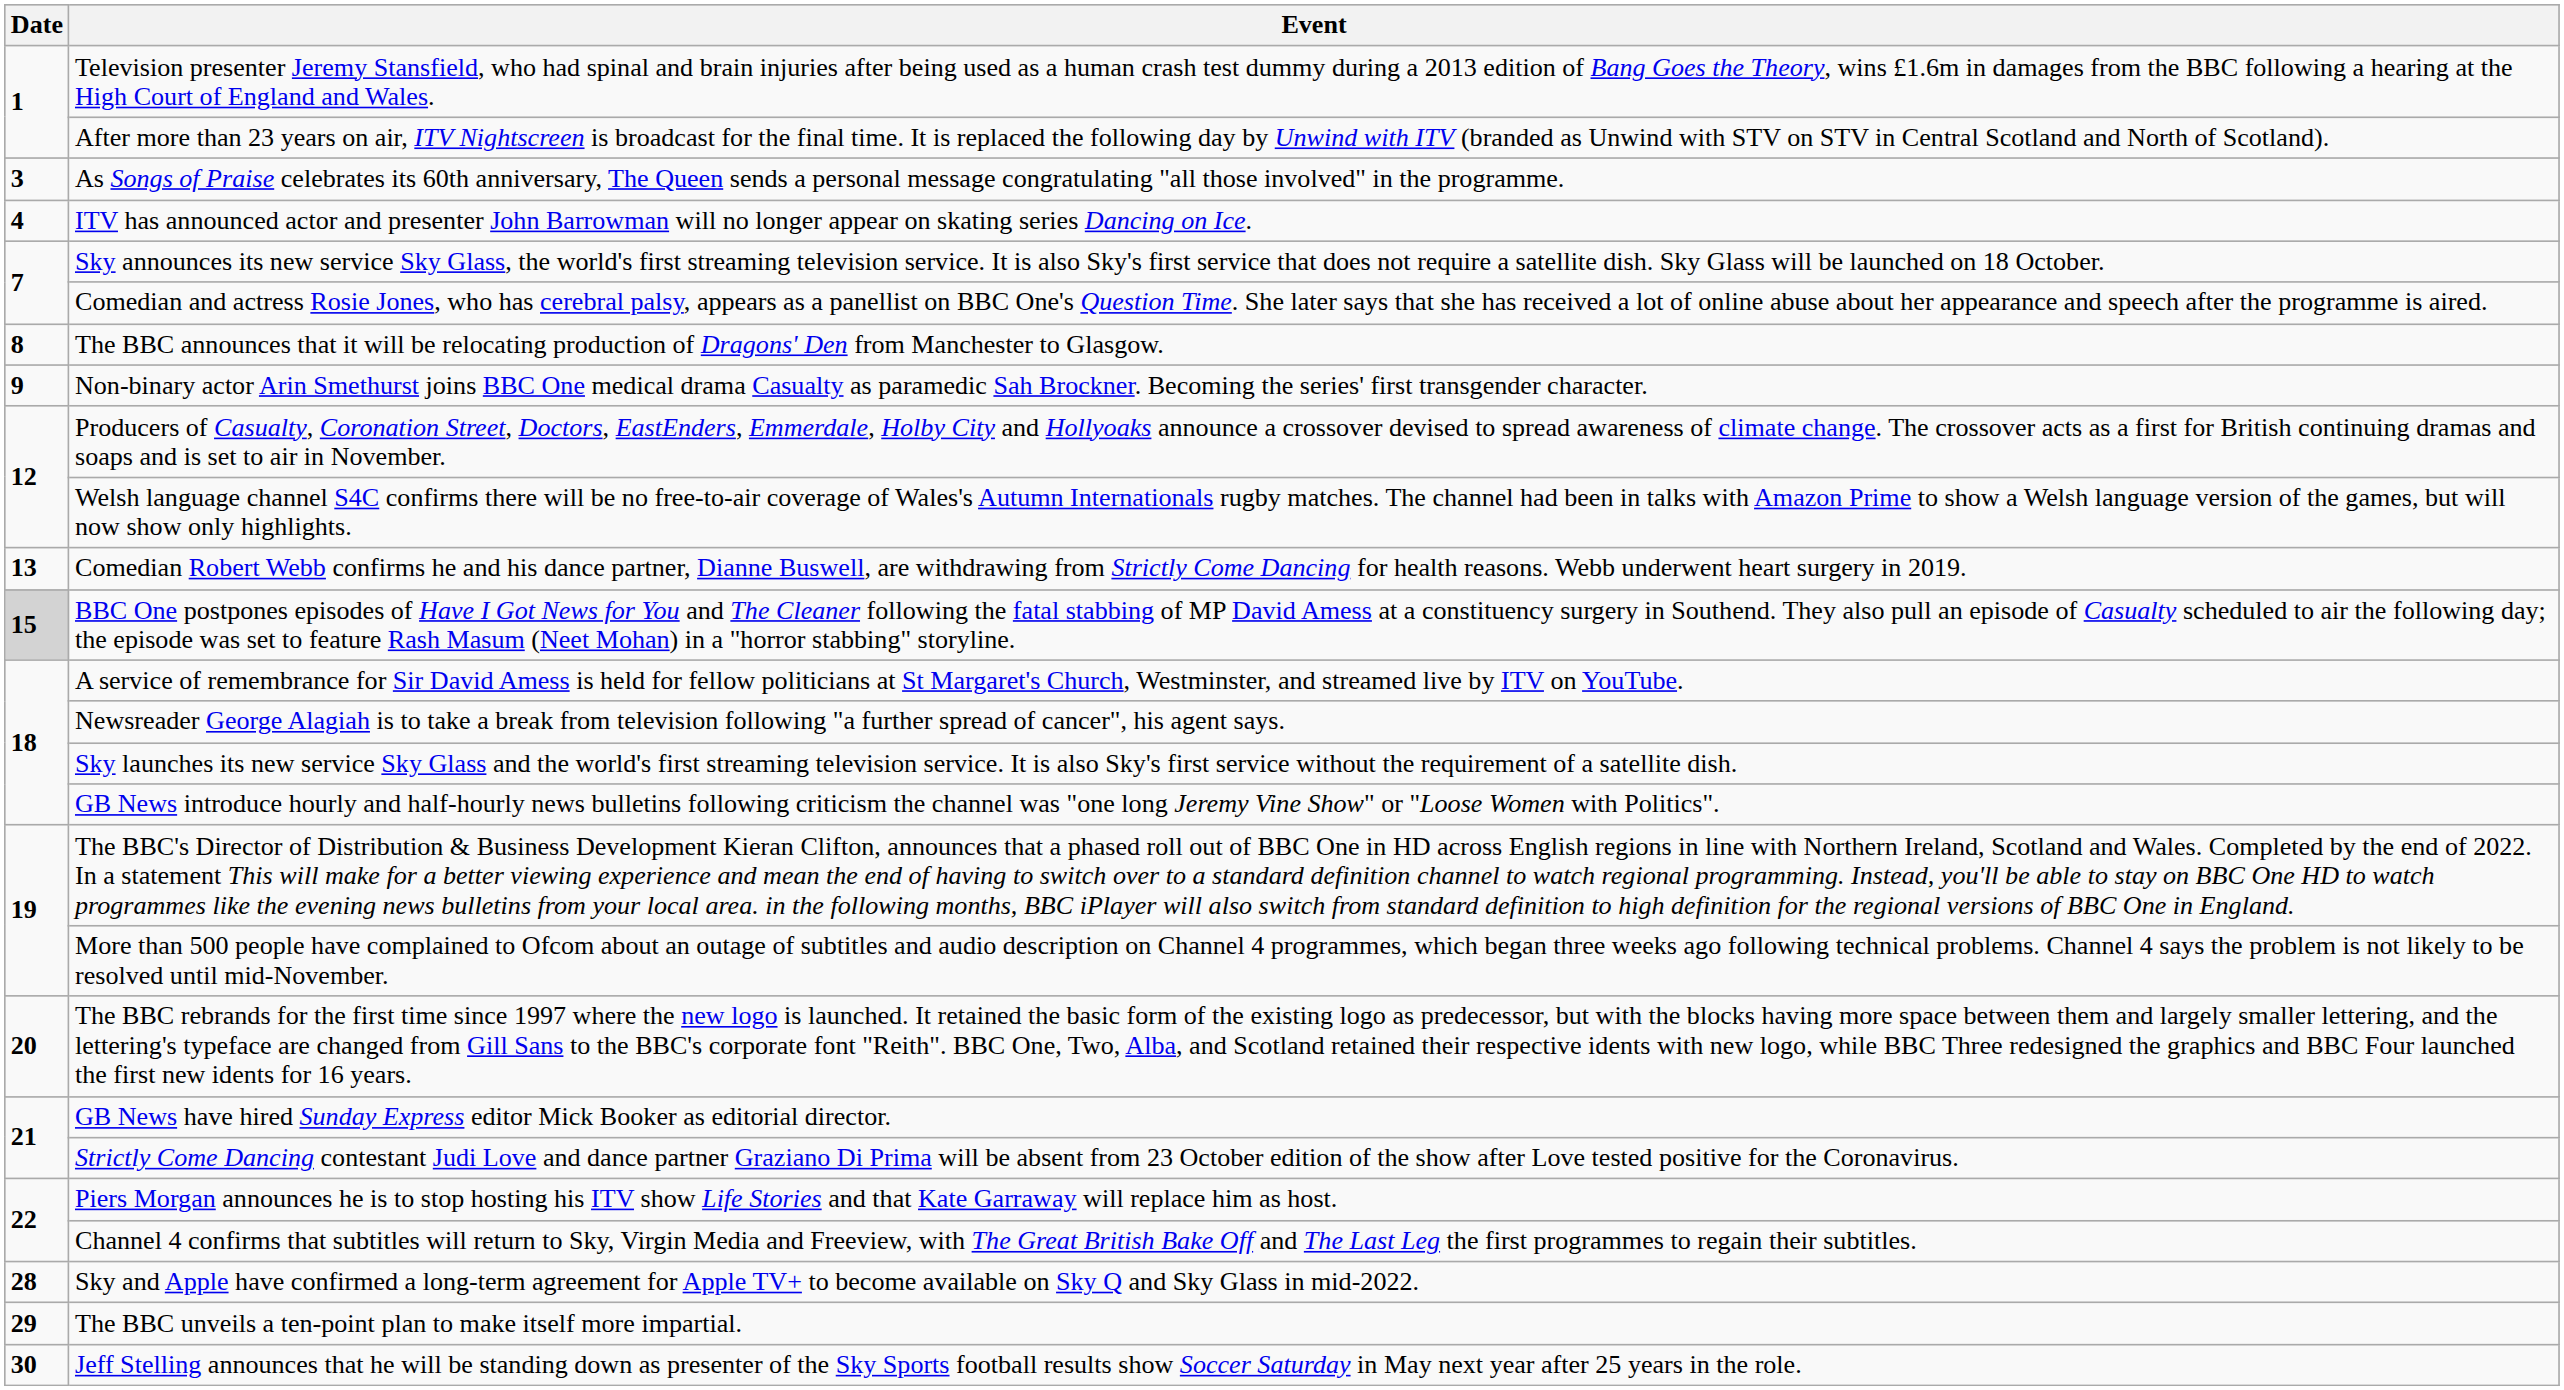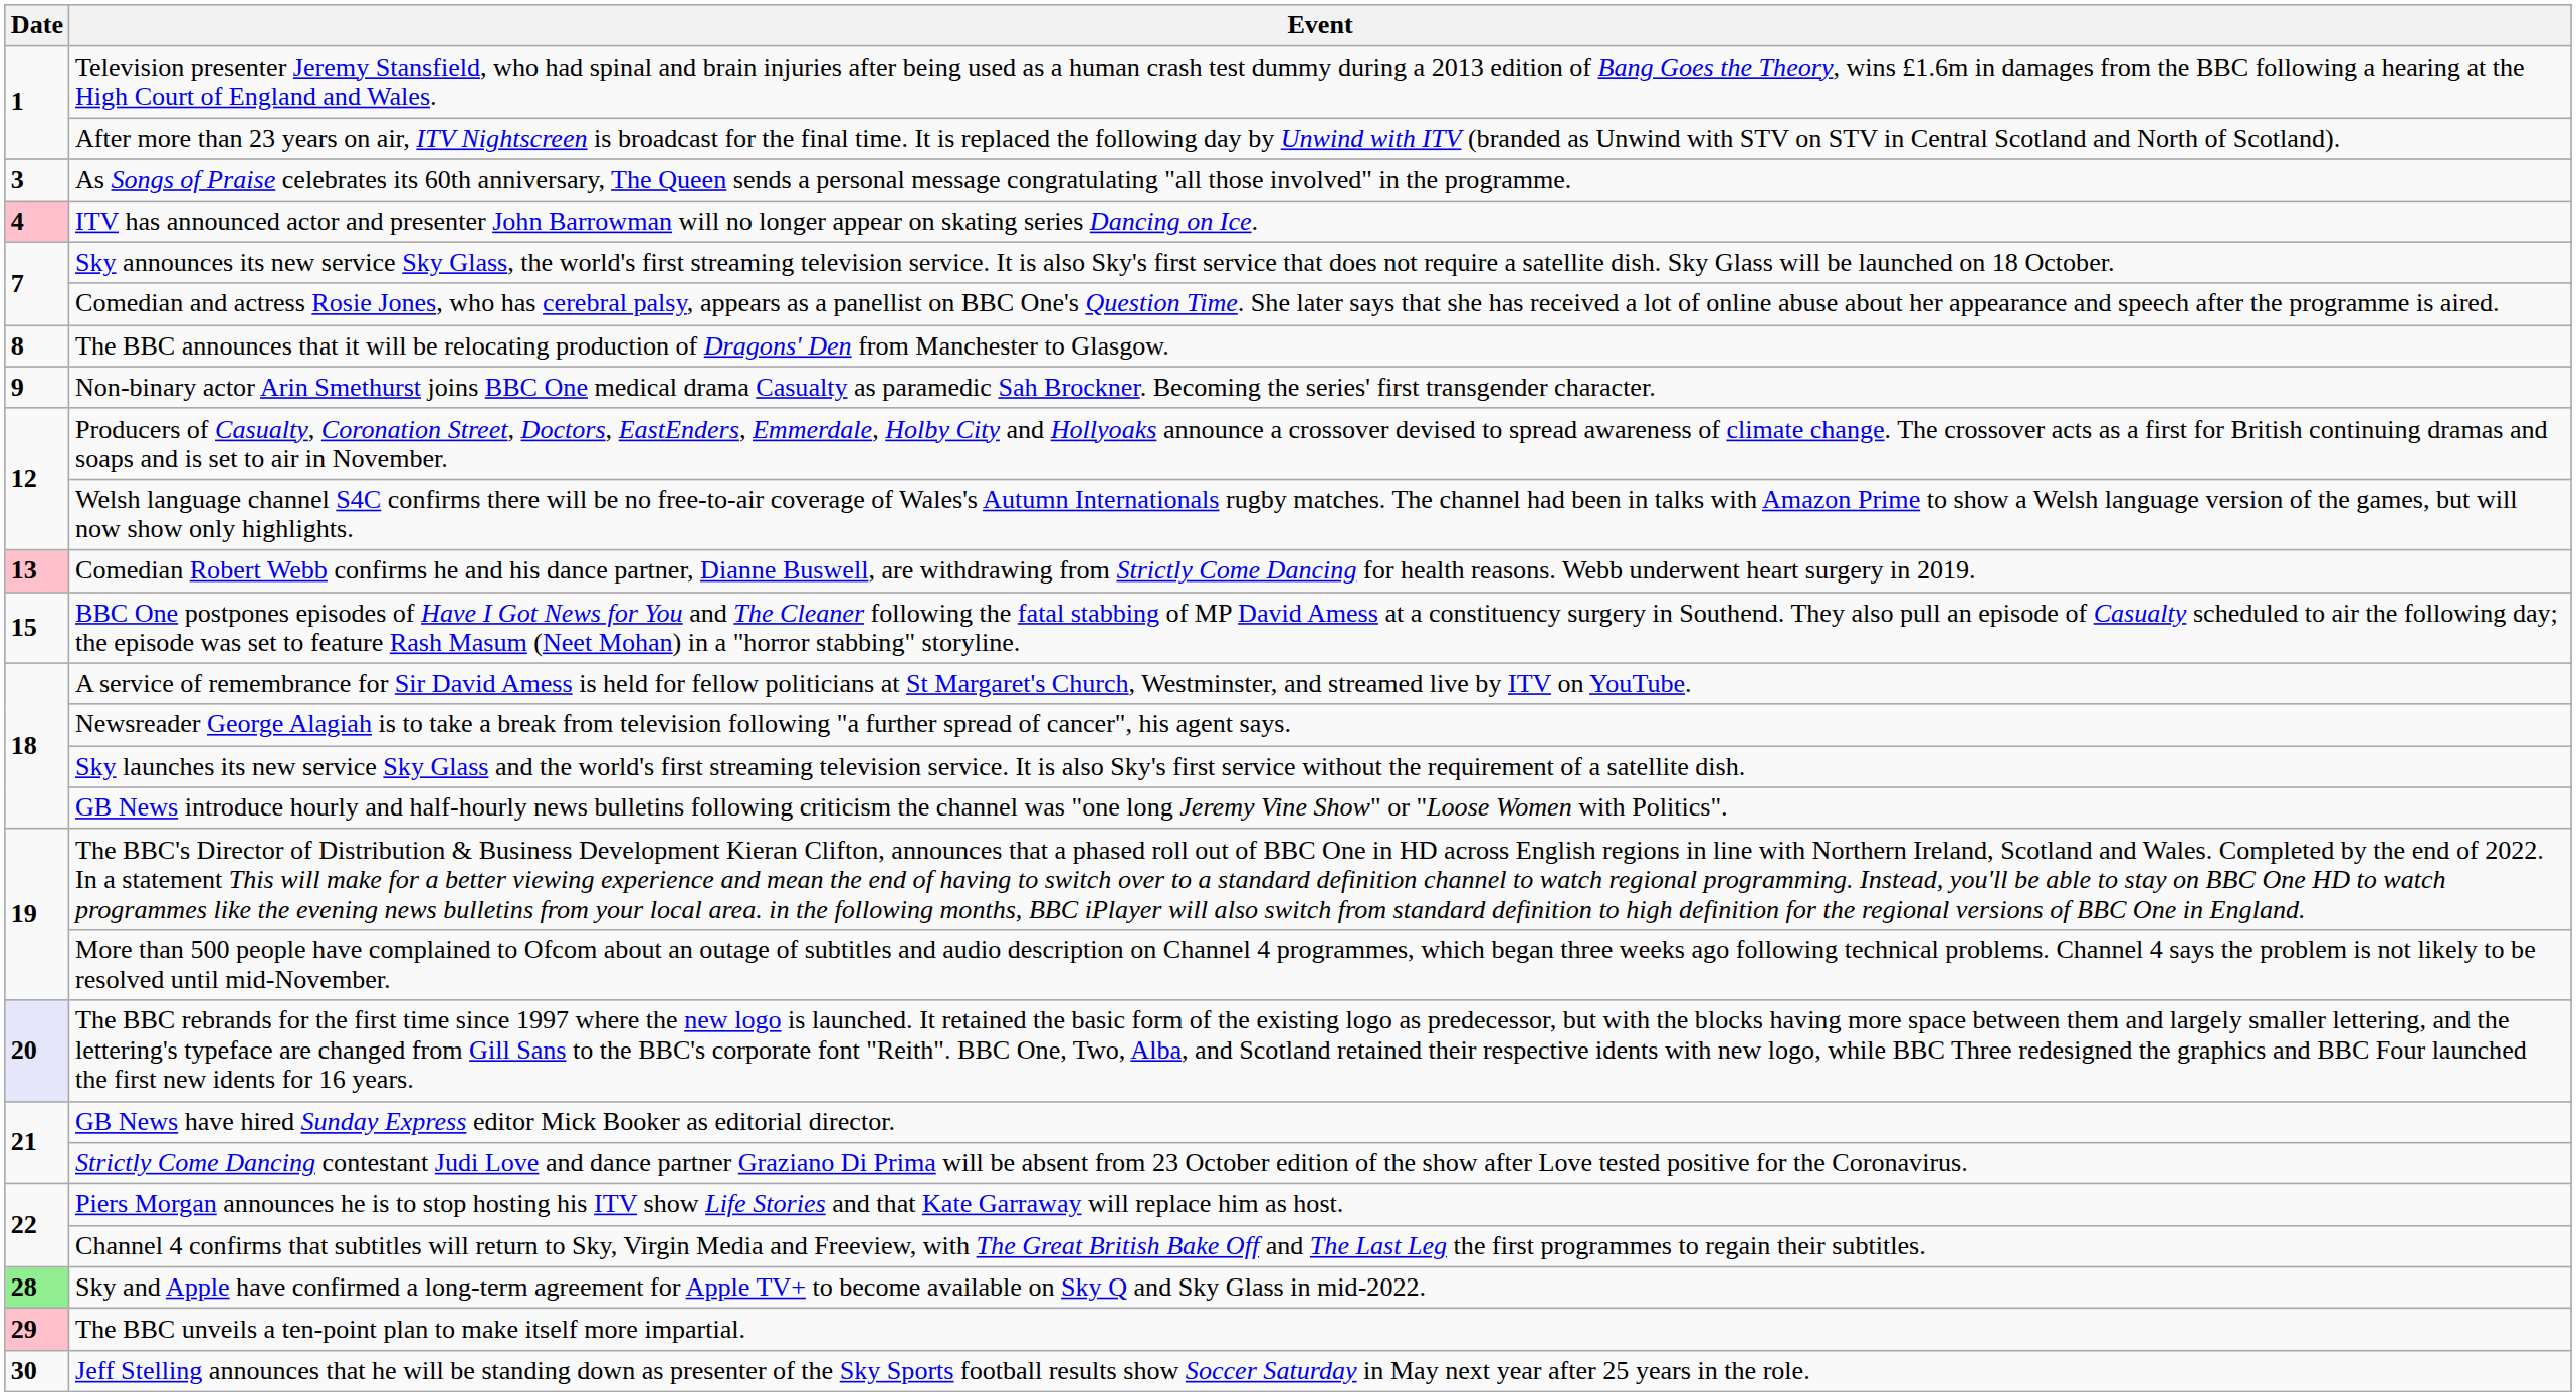row 5 | Date: no background -> pink background
row 12 | Date: no background -> pink background
row 13 | Date: lightgrey background -> no background
row 20 | Date: no background -> lavender background
row 25 | Date: no background -> lightgreen background
row 26 | Date: no background -> pink background
